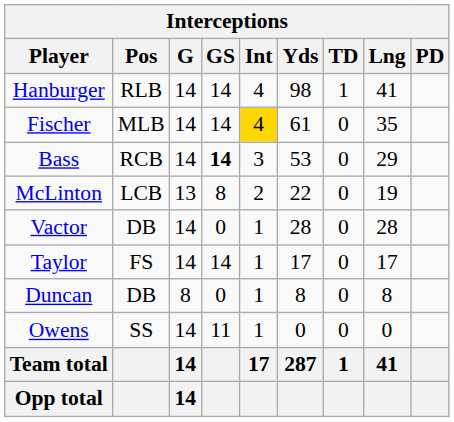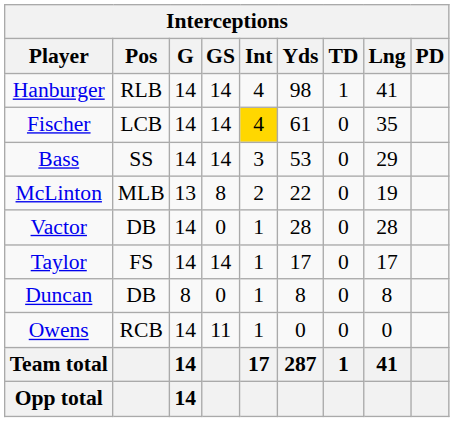Fischer | Pos: MLB -> LCB
Bass | Pos: RCB -> SS
Bass | GS: bold -> normal
McLinton | Pos: LCB -> MLB
Owens | Pos: SS -> RCB
